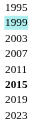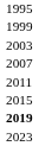1999 | column 1: paleturquoise background -> no background
2015 | column 1: bold -> normal
2019 | column 1: normal -> bold
